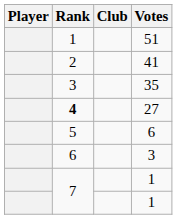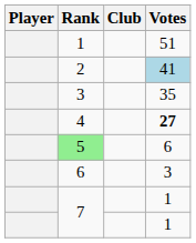2 | Votes: no background -> lightblue background
4 | Rank: bold -> normal
4 | Votes: normal -> bold
5 | Rank: no background -> lightgreen background
